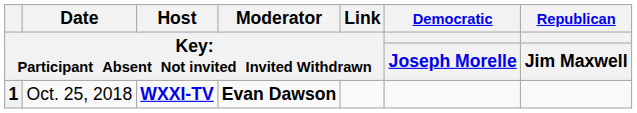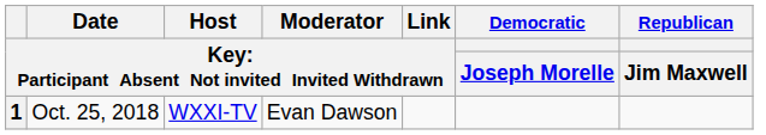1 | column 3: bold -> normal
1 | column 4: bold -> normal
